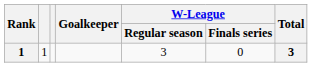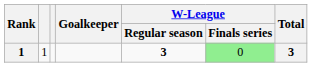row 3 | W-League / Regular season: normal -> bold
row 3 | W-League / Finals series: no background -> lightgreen background
